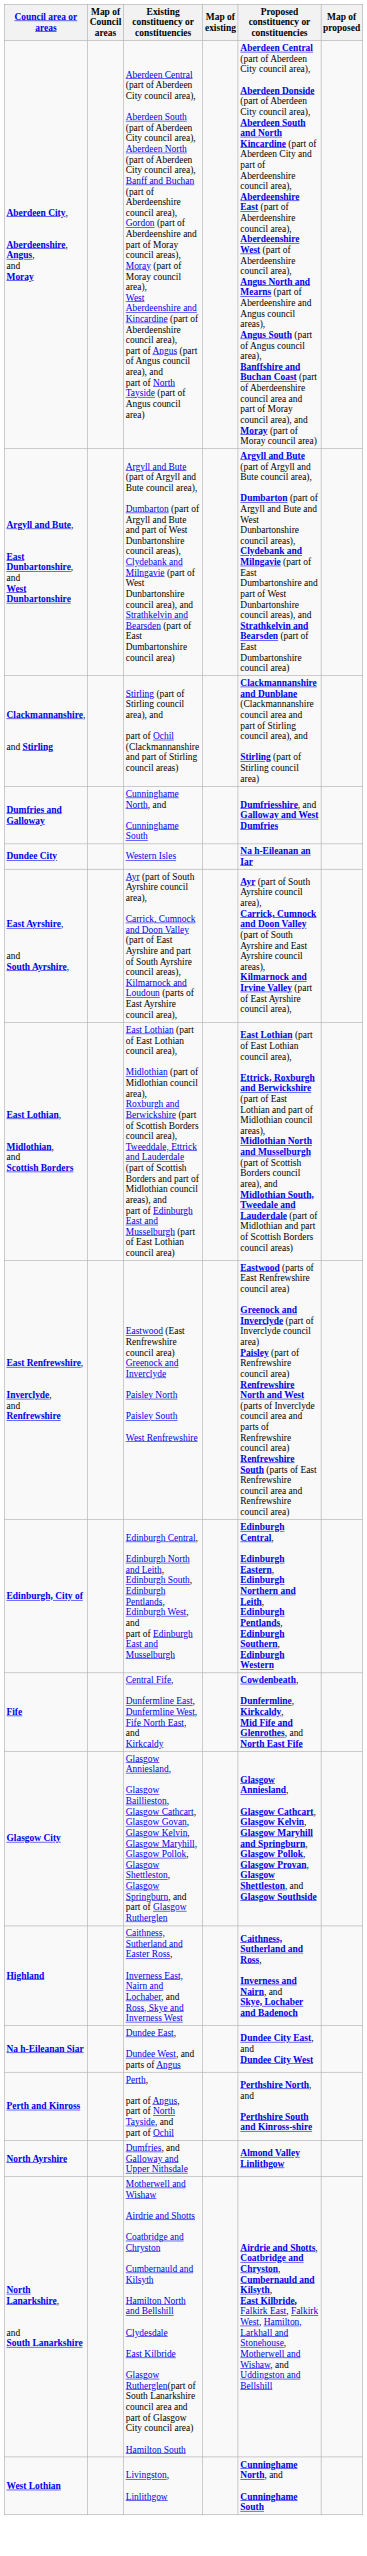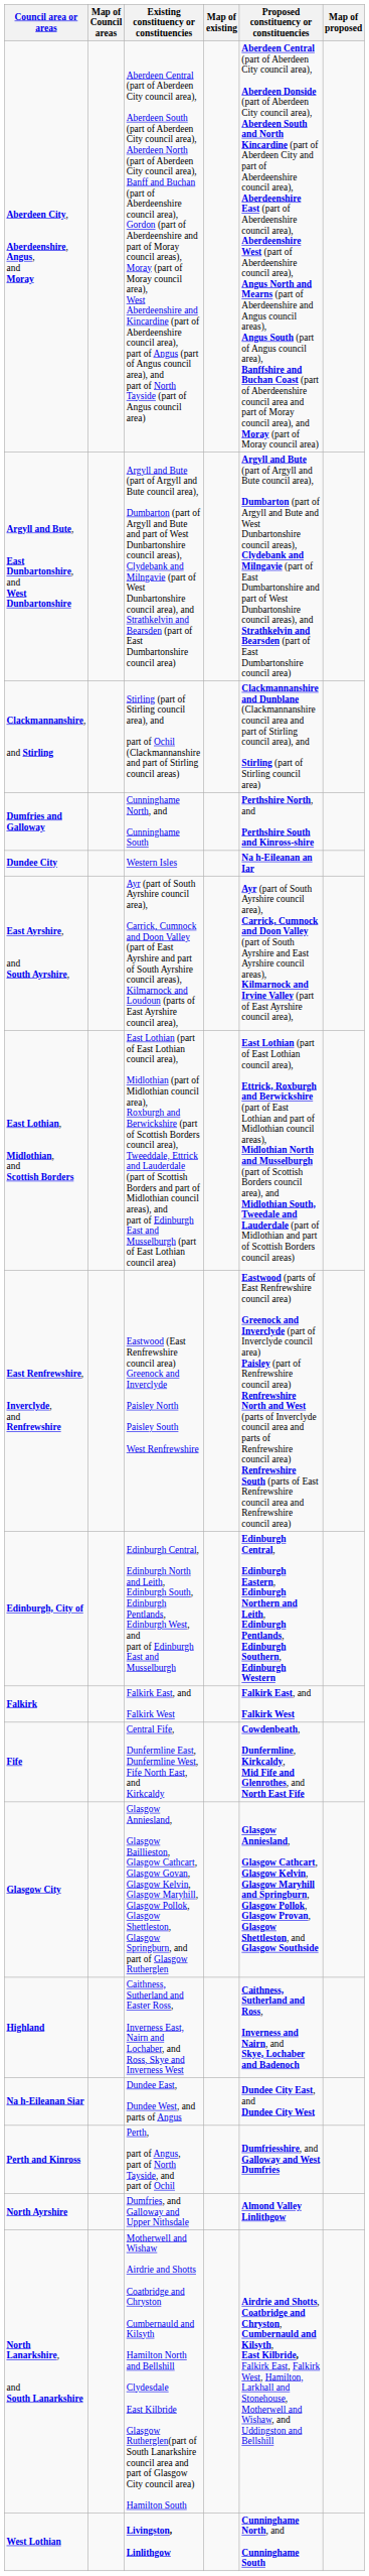Dumfries and Galloway | Proposed constituency or constituencies: Dumfriesshire, and Galloway and West Dumfries -> Perthshire North, and Perthshire South and Kinross-shire
+ row: Falkirk | Falkirk East, and Falkirk West | Falkirk East, and Falkirk West
Perth and Kinross | Proposed constituency or constituencies: Perthshire North, and Perthshire South and Kinross-shire -> Dumfriesshire, and Galloway and West Dumfries
West Lothian | Existing constituency or constituencies: normal -> bold
